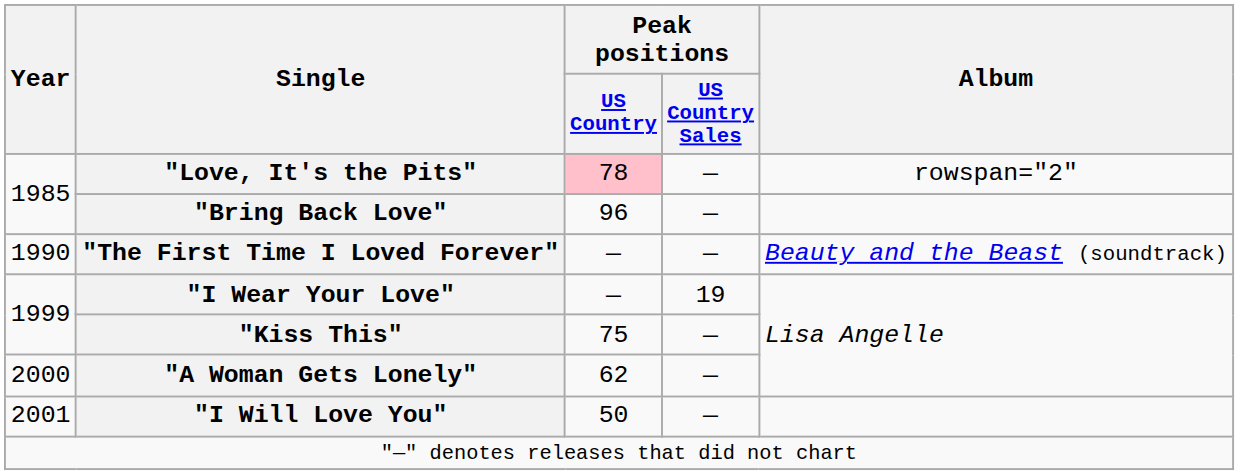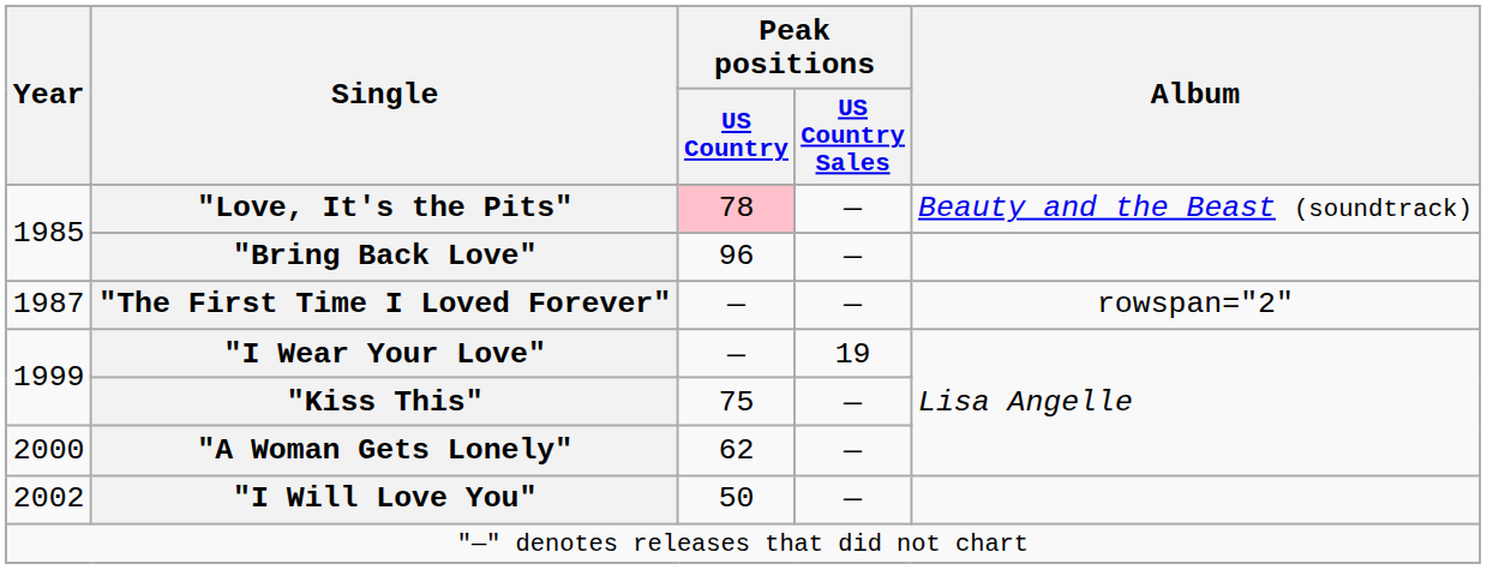"Love, It's the Pits" | Album: rowspan="2" -> Beauty and the Beast (soundtrack)
"The First Time I Loved Forever" | Year: 1990 -> 1987
"The First Time I Loved Forever" | Album: Beauty and the Beast (soundtrack) -> rowspan="2"
"I Will Love You" | Year: 2001 -> 2002
